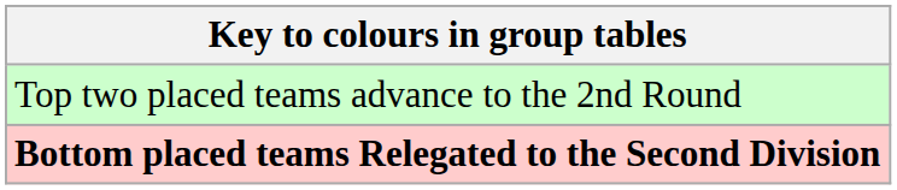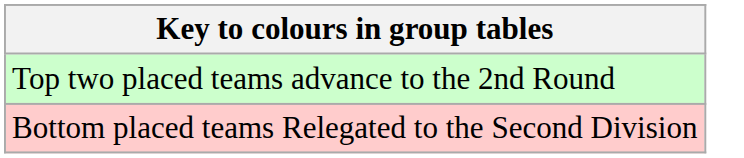row 3 | column 1: bold -> normal
